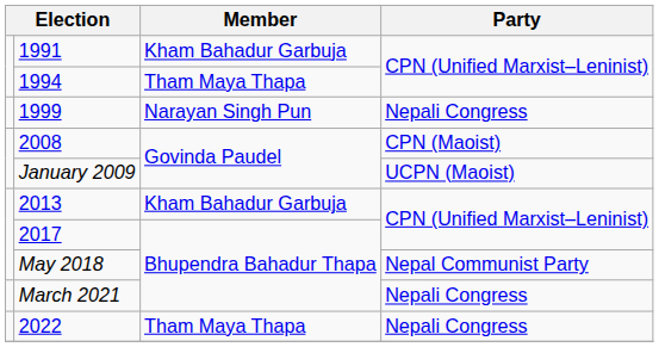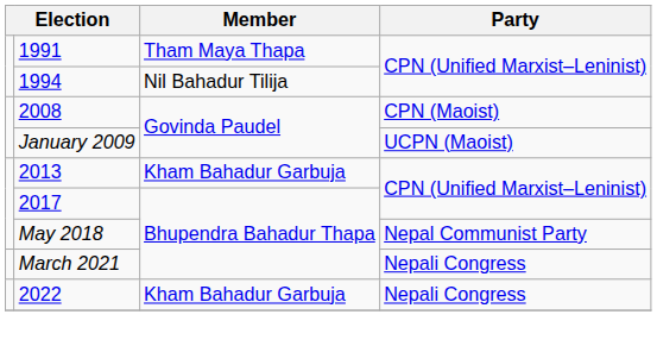1991 | Member: Kham Bahadur Garbuja -> Tham Maya Thapa
1994 | Member: Tham Maya Thapa -> Nil Bahadur Tilija
- row: 1999 | Narayan Singh Pun | Nepali Congress
2022 | Member: Tham Maya Thapa -> Kham Bahadur Garbuja
